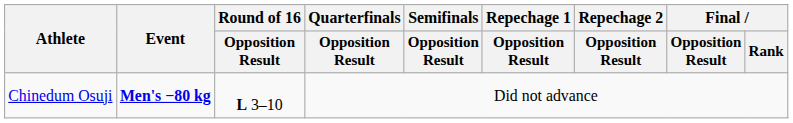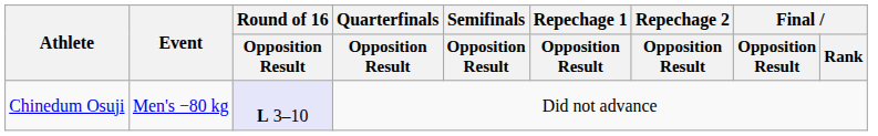Chinedum Osuji | Event: bold -> normal
Chinedum Osuji | Round of 16 / Opposition Result: no background -> lavender background
